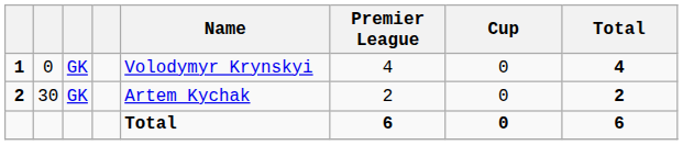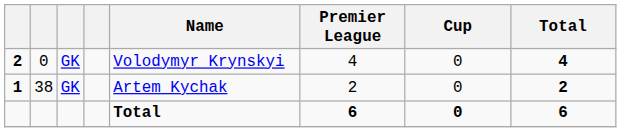row 2 | column 1: 1 -> 2
row 3 | column 1: 2 -> 1
row 3 | column 2: 30 -> 38
